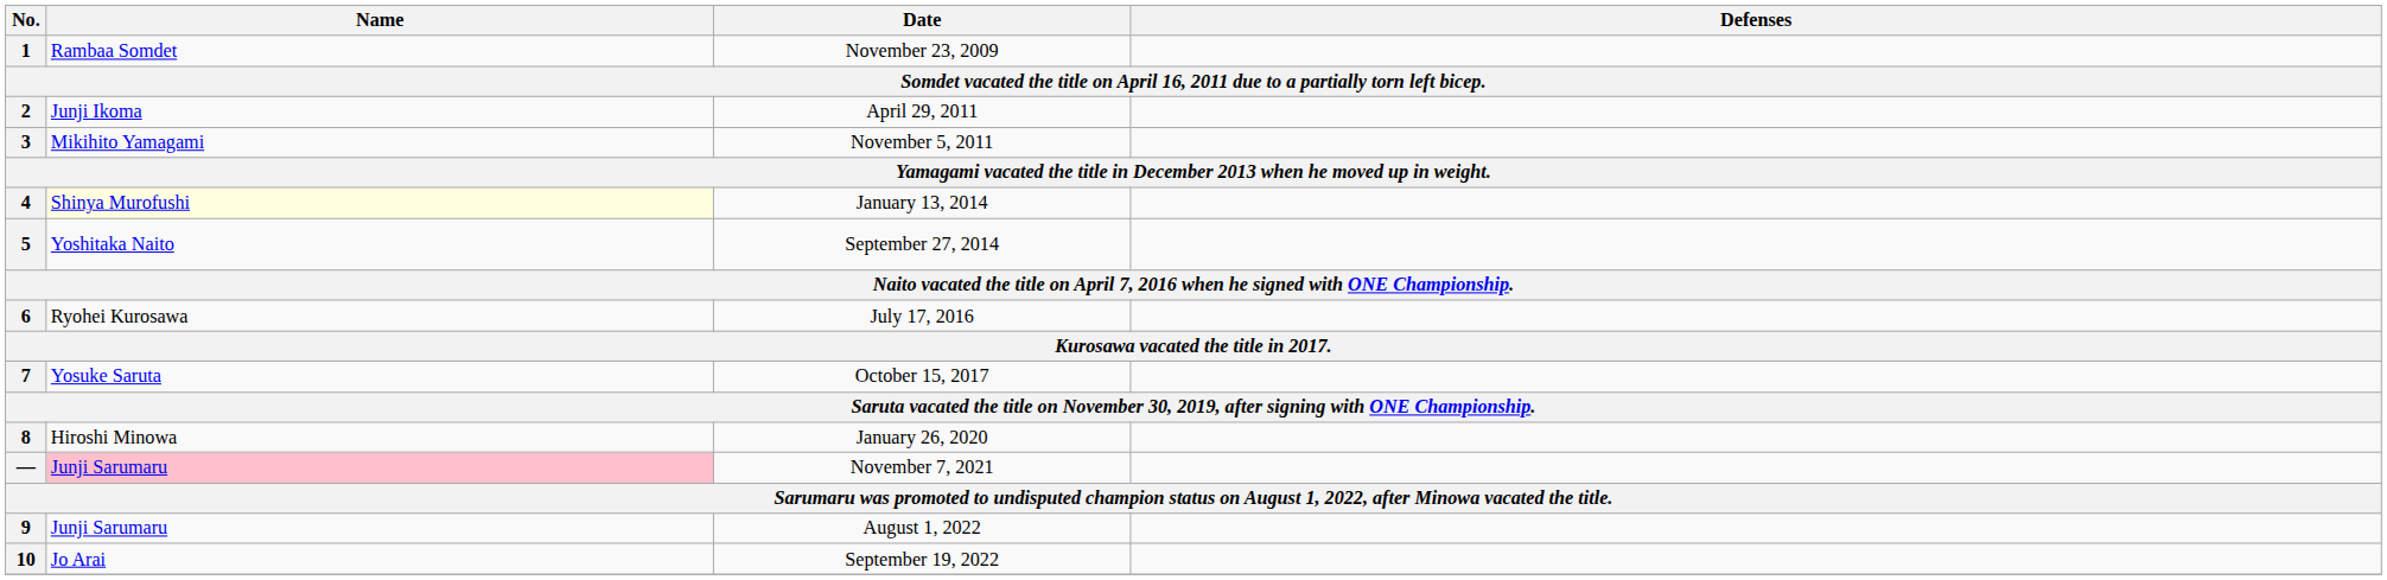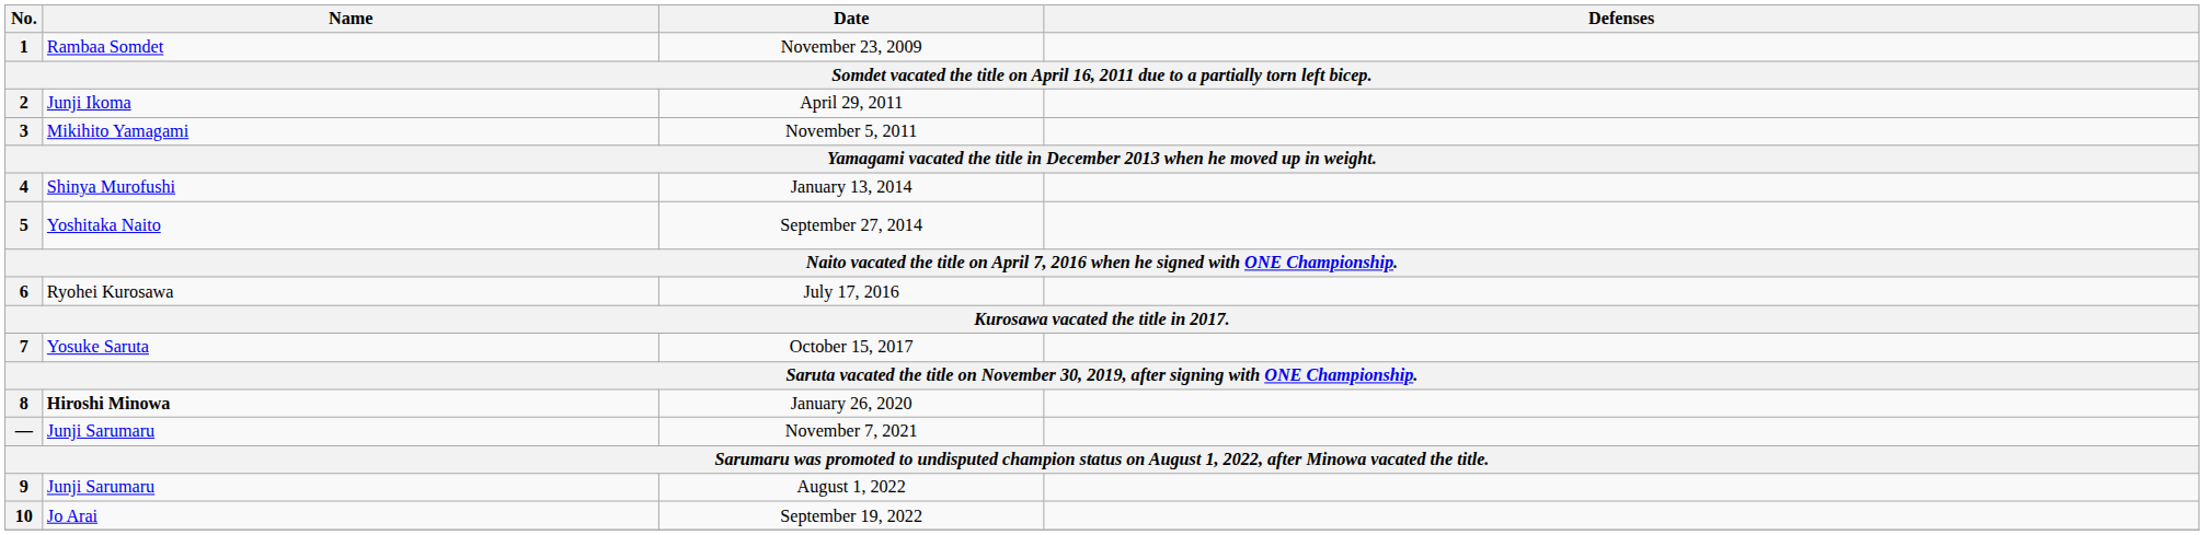4 | Name: lightyellow background -> no background
8 | Name: normal -> bold
— | Name: pink background -> no background
